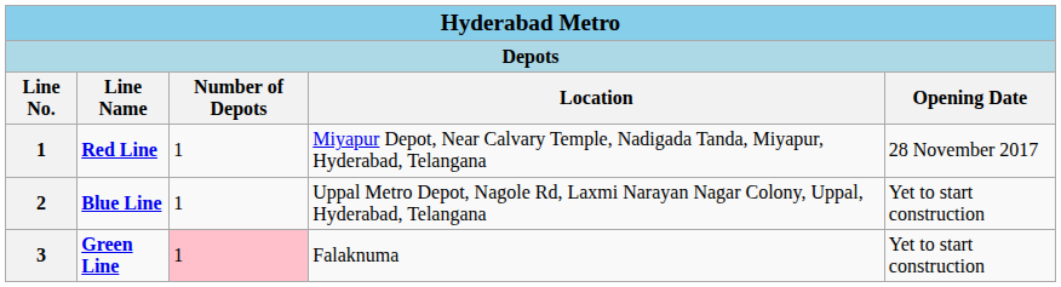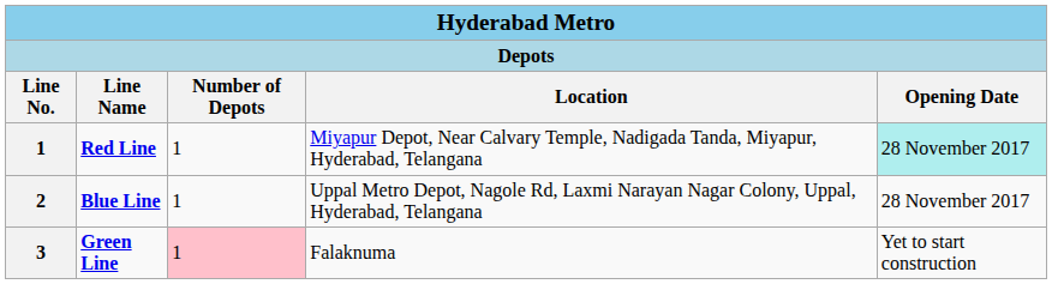Red Line | Opening Date: no background -> paleturquoise background
Blue Line | Opening Date: Yet to start construction -> 28 November 2017
